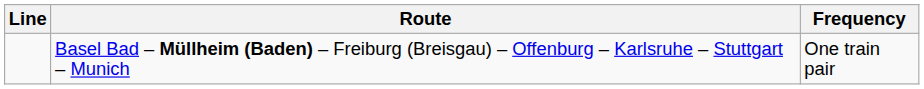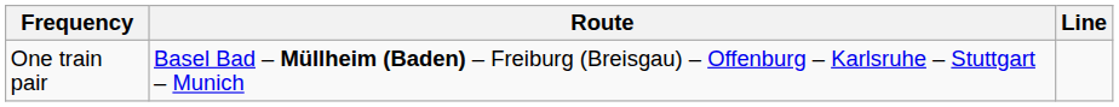columns swapped: Line <-> Frequency
